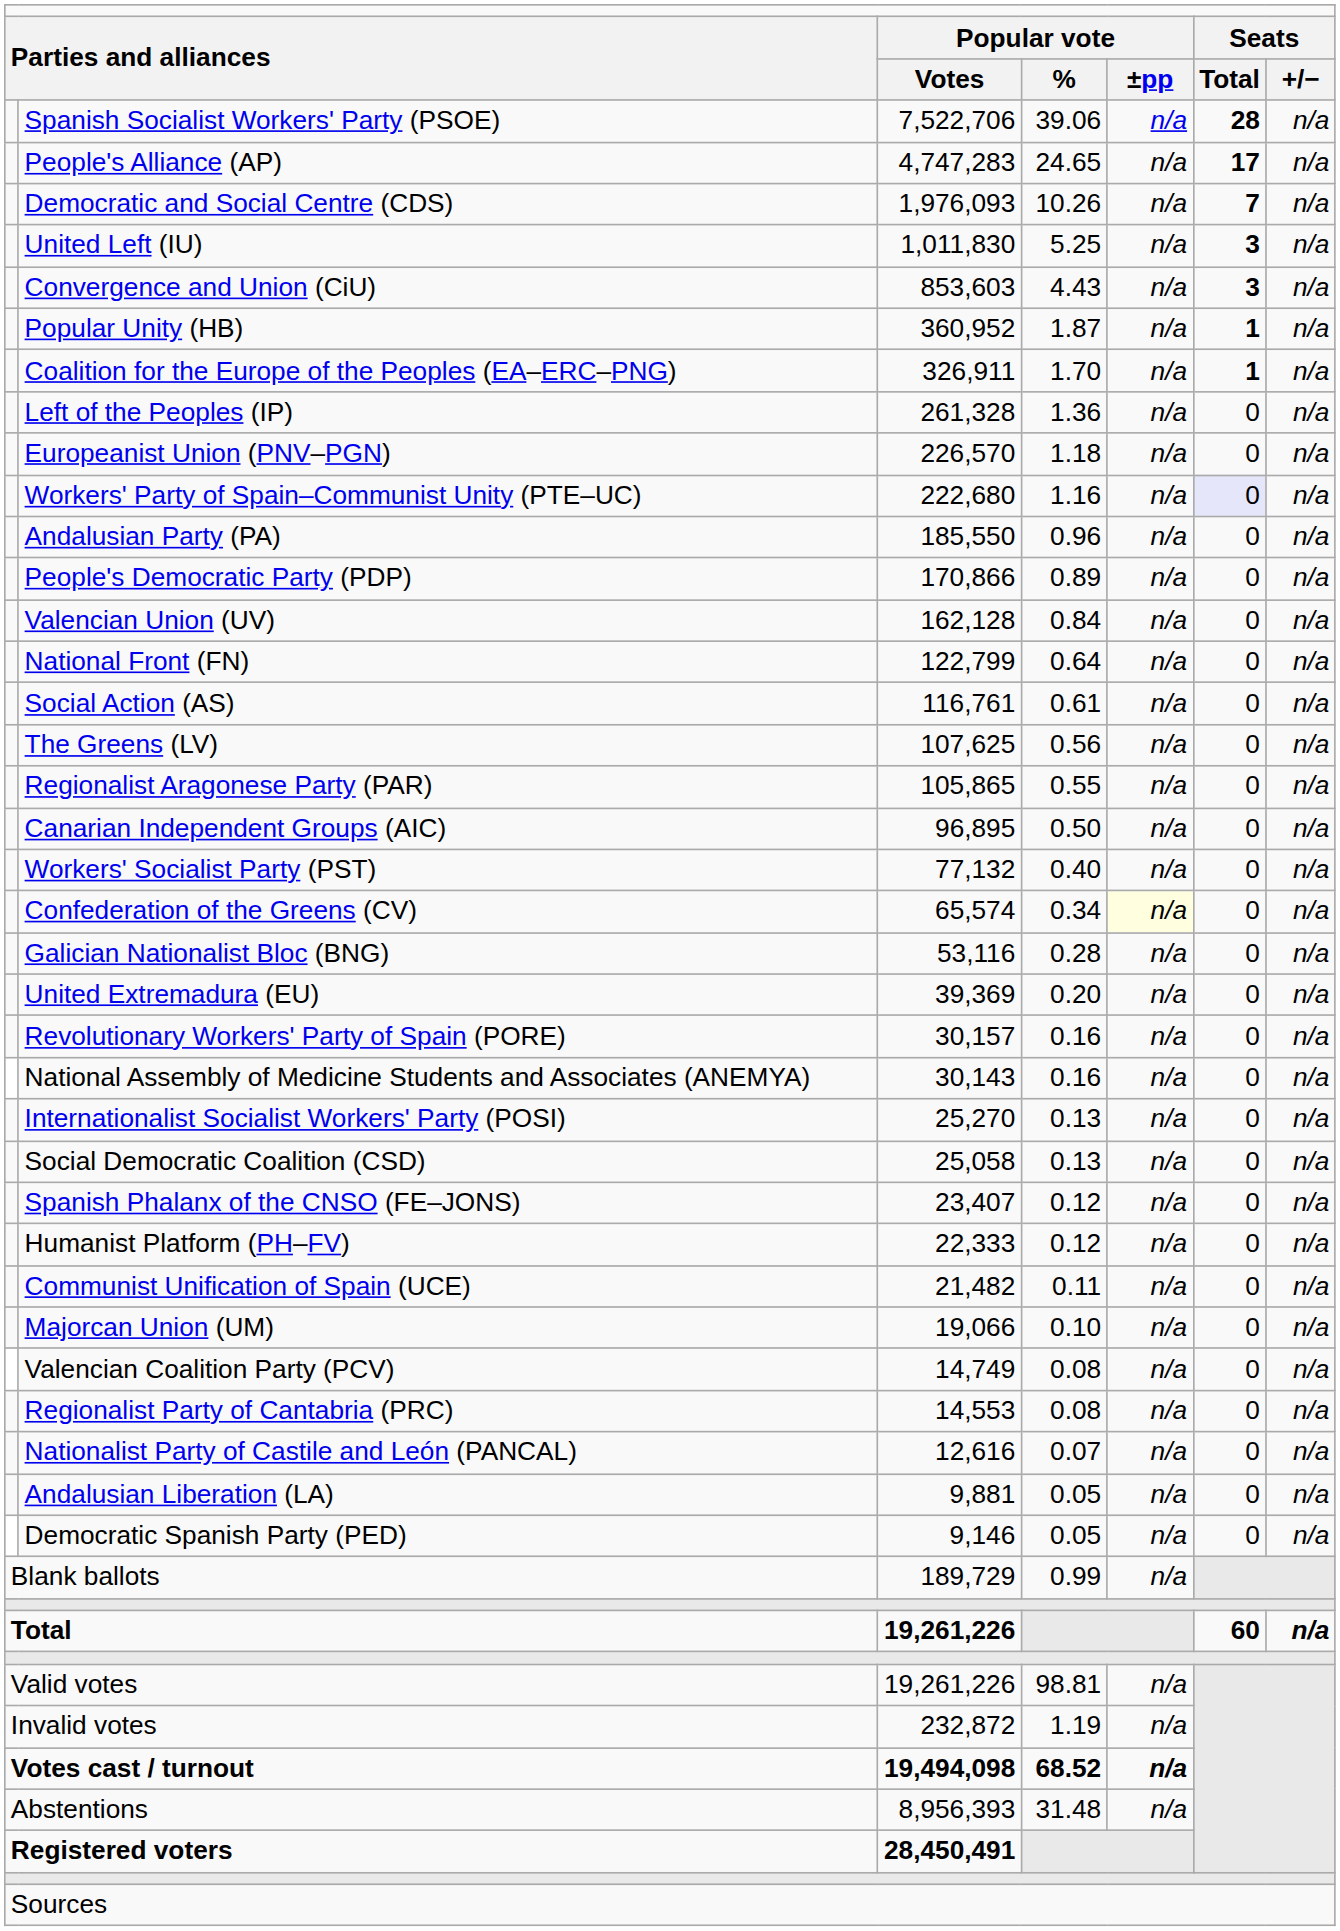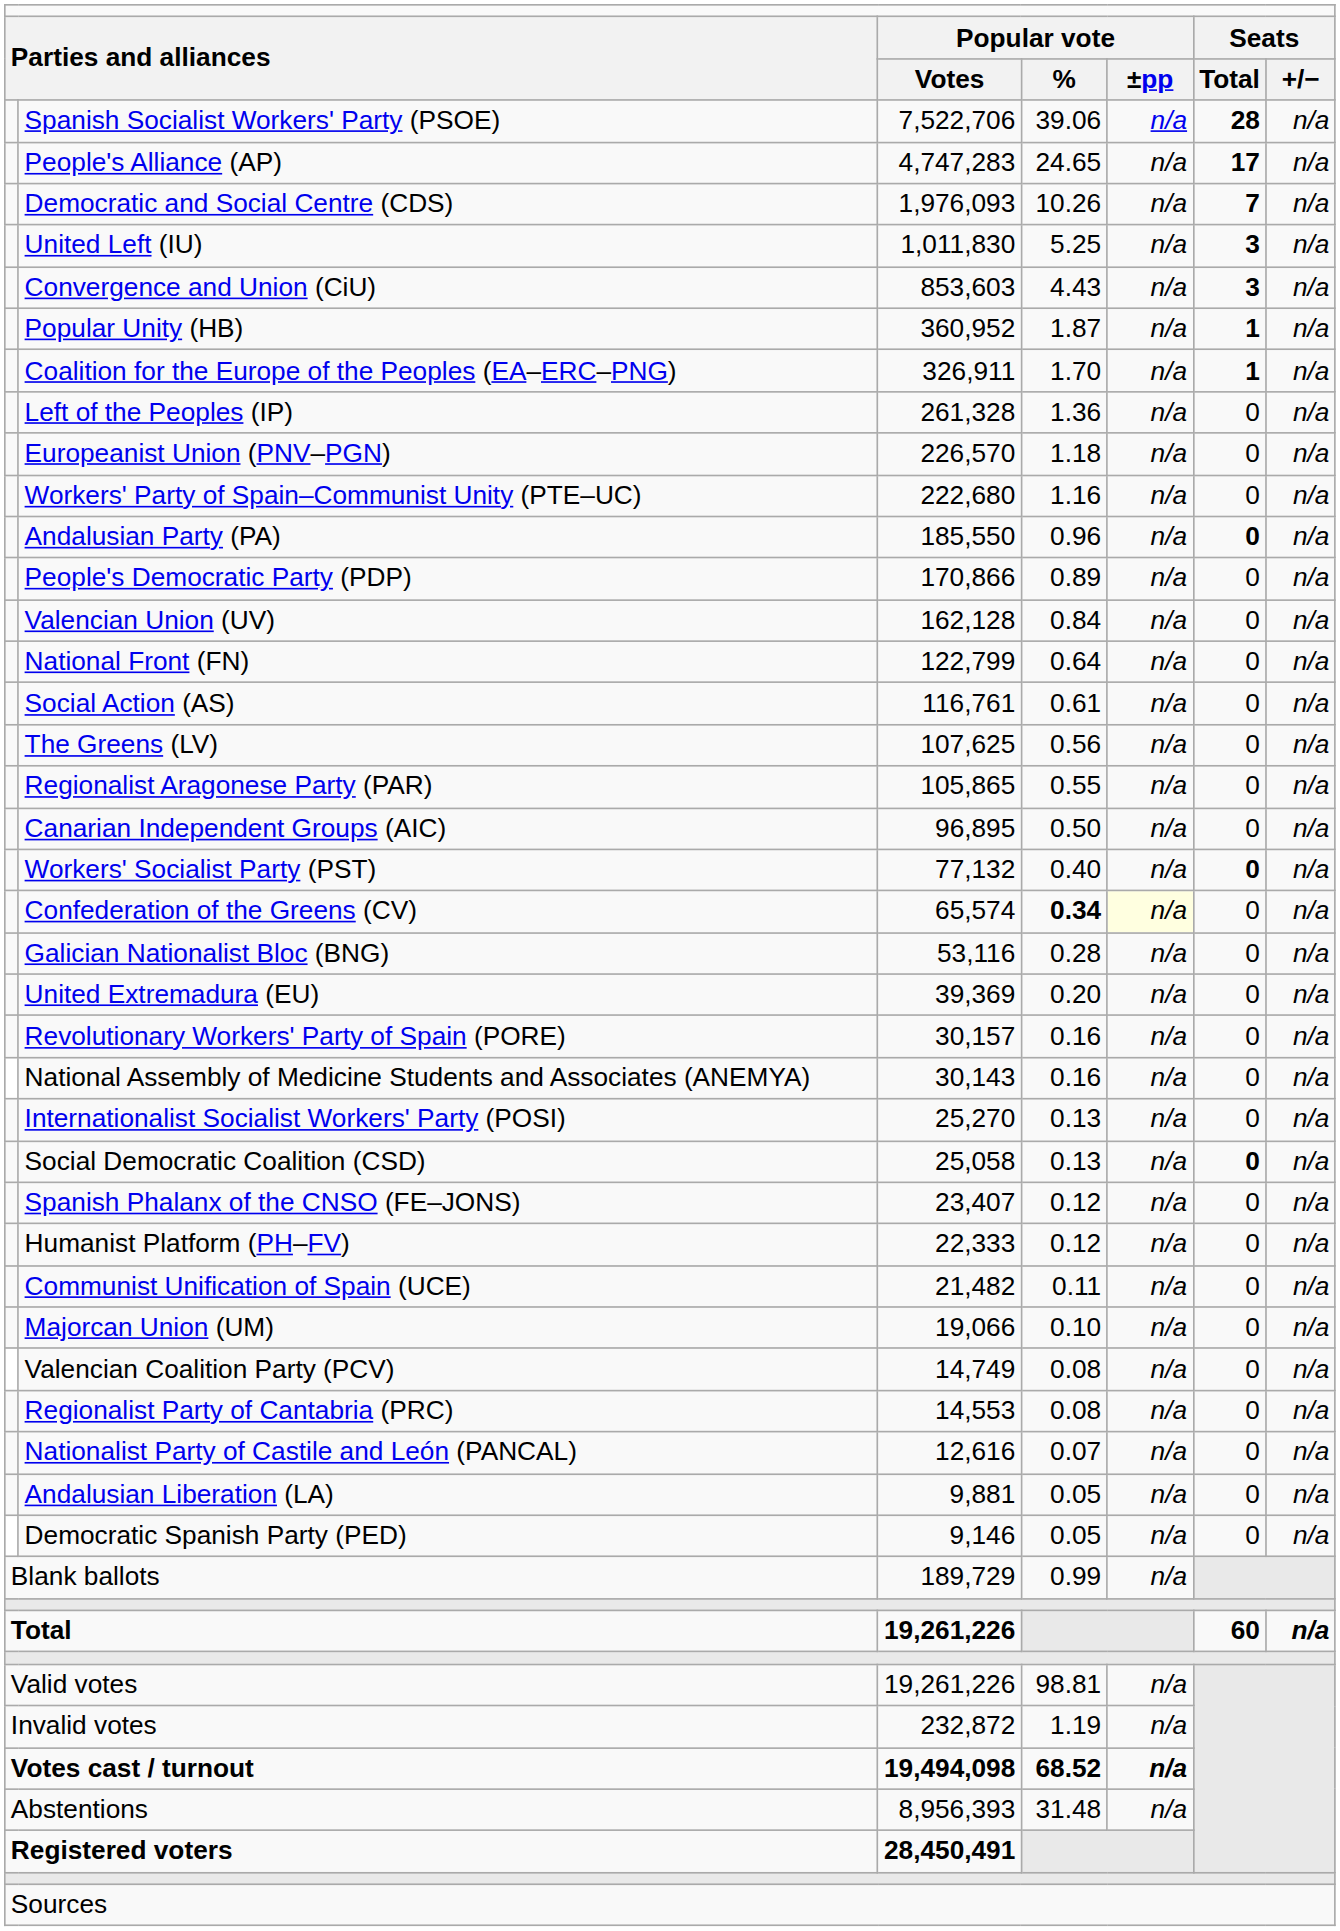Workers' Party of Spain–Communist Unity (PTE–UC) | column 6: lavender background -> no background
Andalusian Party (PA) | column 6: normal -> bold
Workers' Socialist Party (PST) | column 6: normal -> bold
Confederation of the Greens (CV) | column 4: normal -> bold
Social Democratic Coalition (CSD) | column 6: normal -> bold
